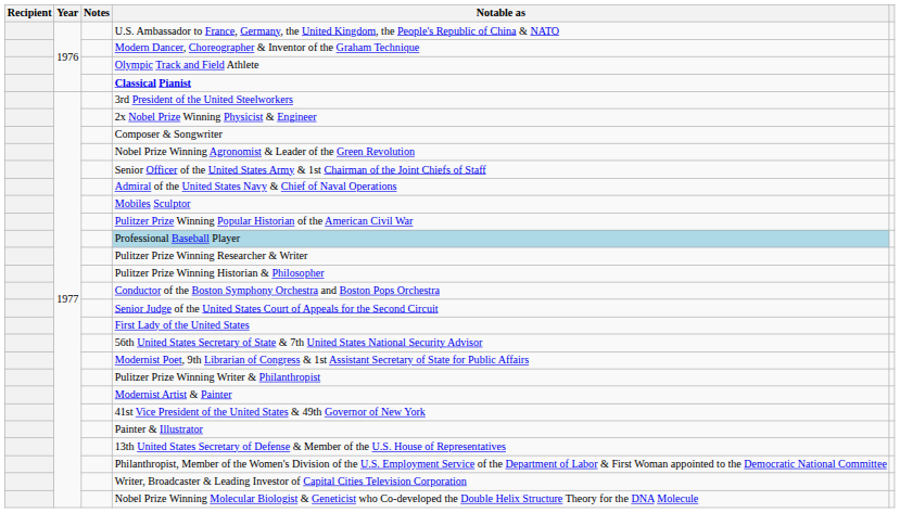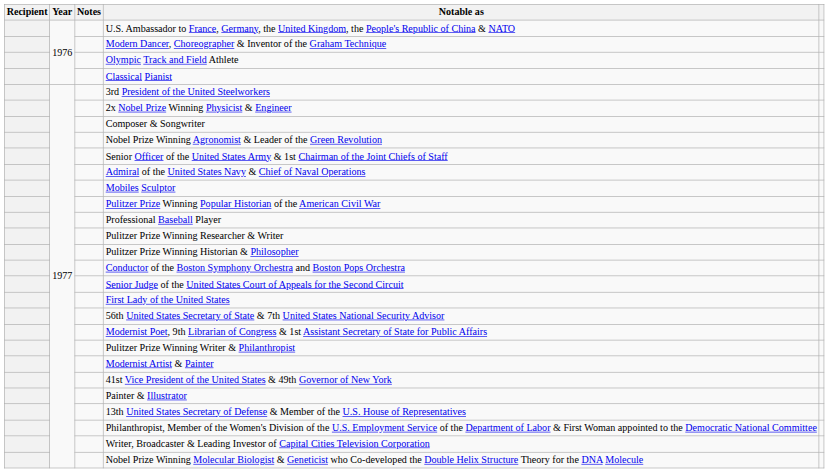Classical Pianist | Notable as: bold -> normal
Professional Baseball Player | Notable as: lightblue background -> no background
